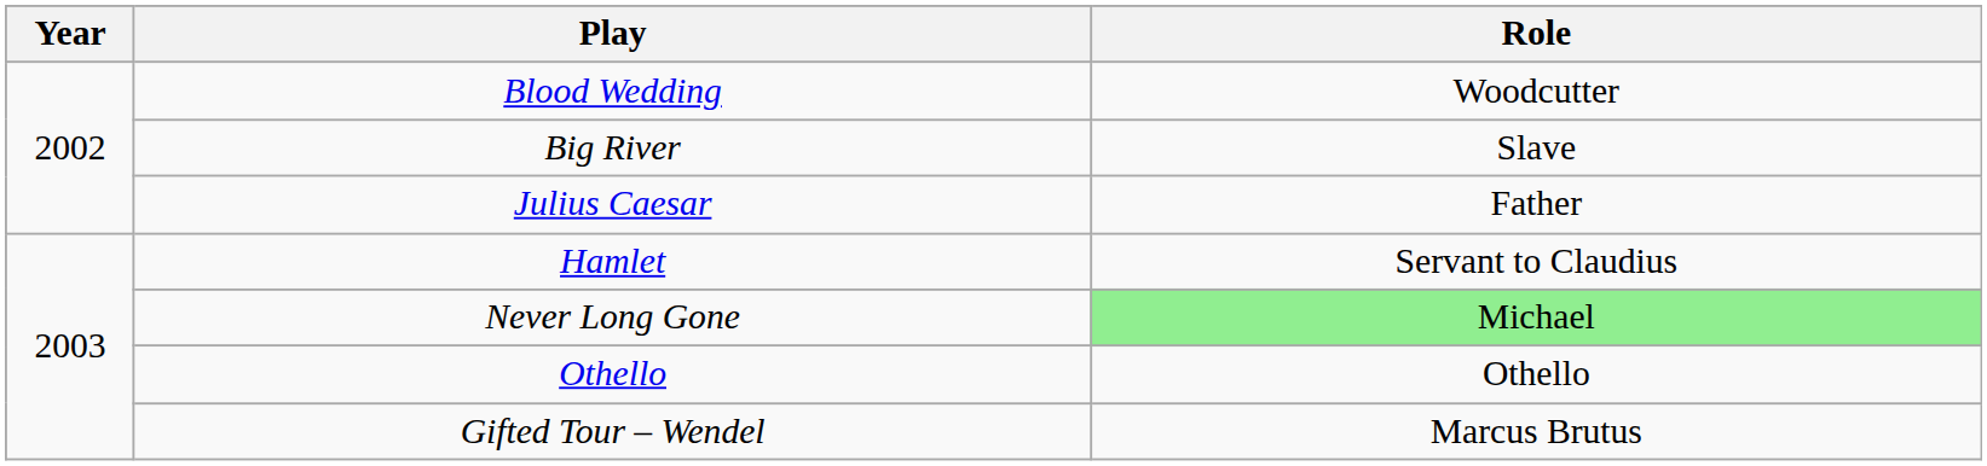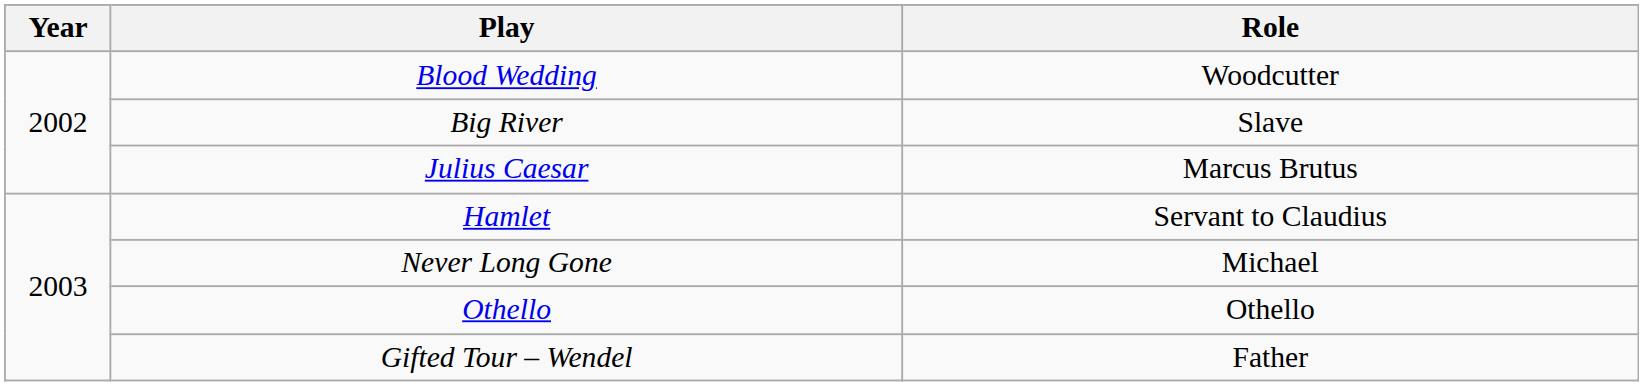Julius Caesar | Role: Father -> Marcus Brutus
Never Long Gone | Role: lightgreen background -> no background
Gifted Tour – Wendel | Role: Marcus Brutus -> Father
